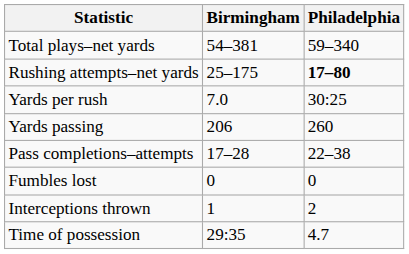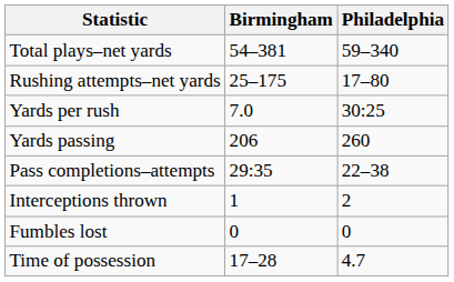Rushing attempts–net yards | Philadelphia: bold -> normal
Pass completions–attempts | Birmingham: 17–28 -> 29:35
rows swapped: Interceptions thrown <-> Fumbles lost
Time of possession | Birmingham: 29:35 -> 17–28
